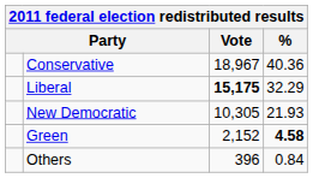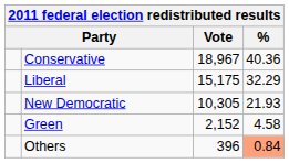Liberal | Vote: bold -> normal
Green | %: bold -> normal
Others | %: no background -> lightsalmon background
